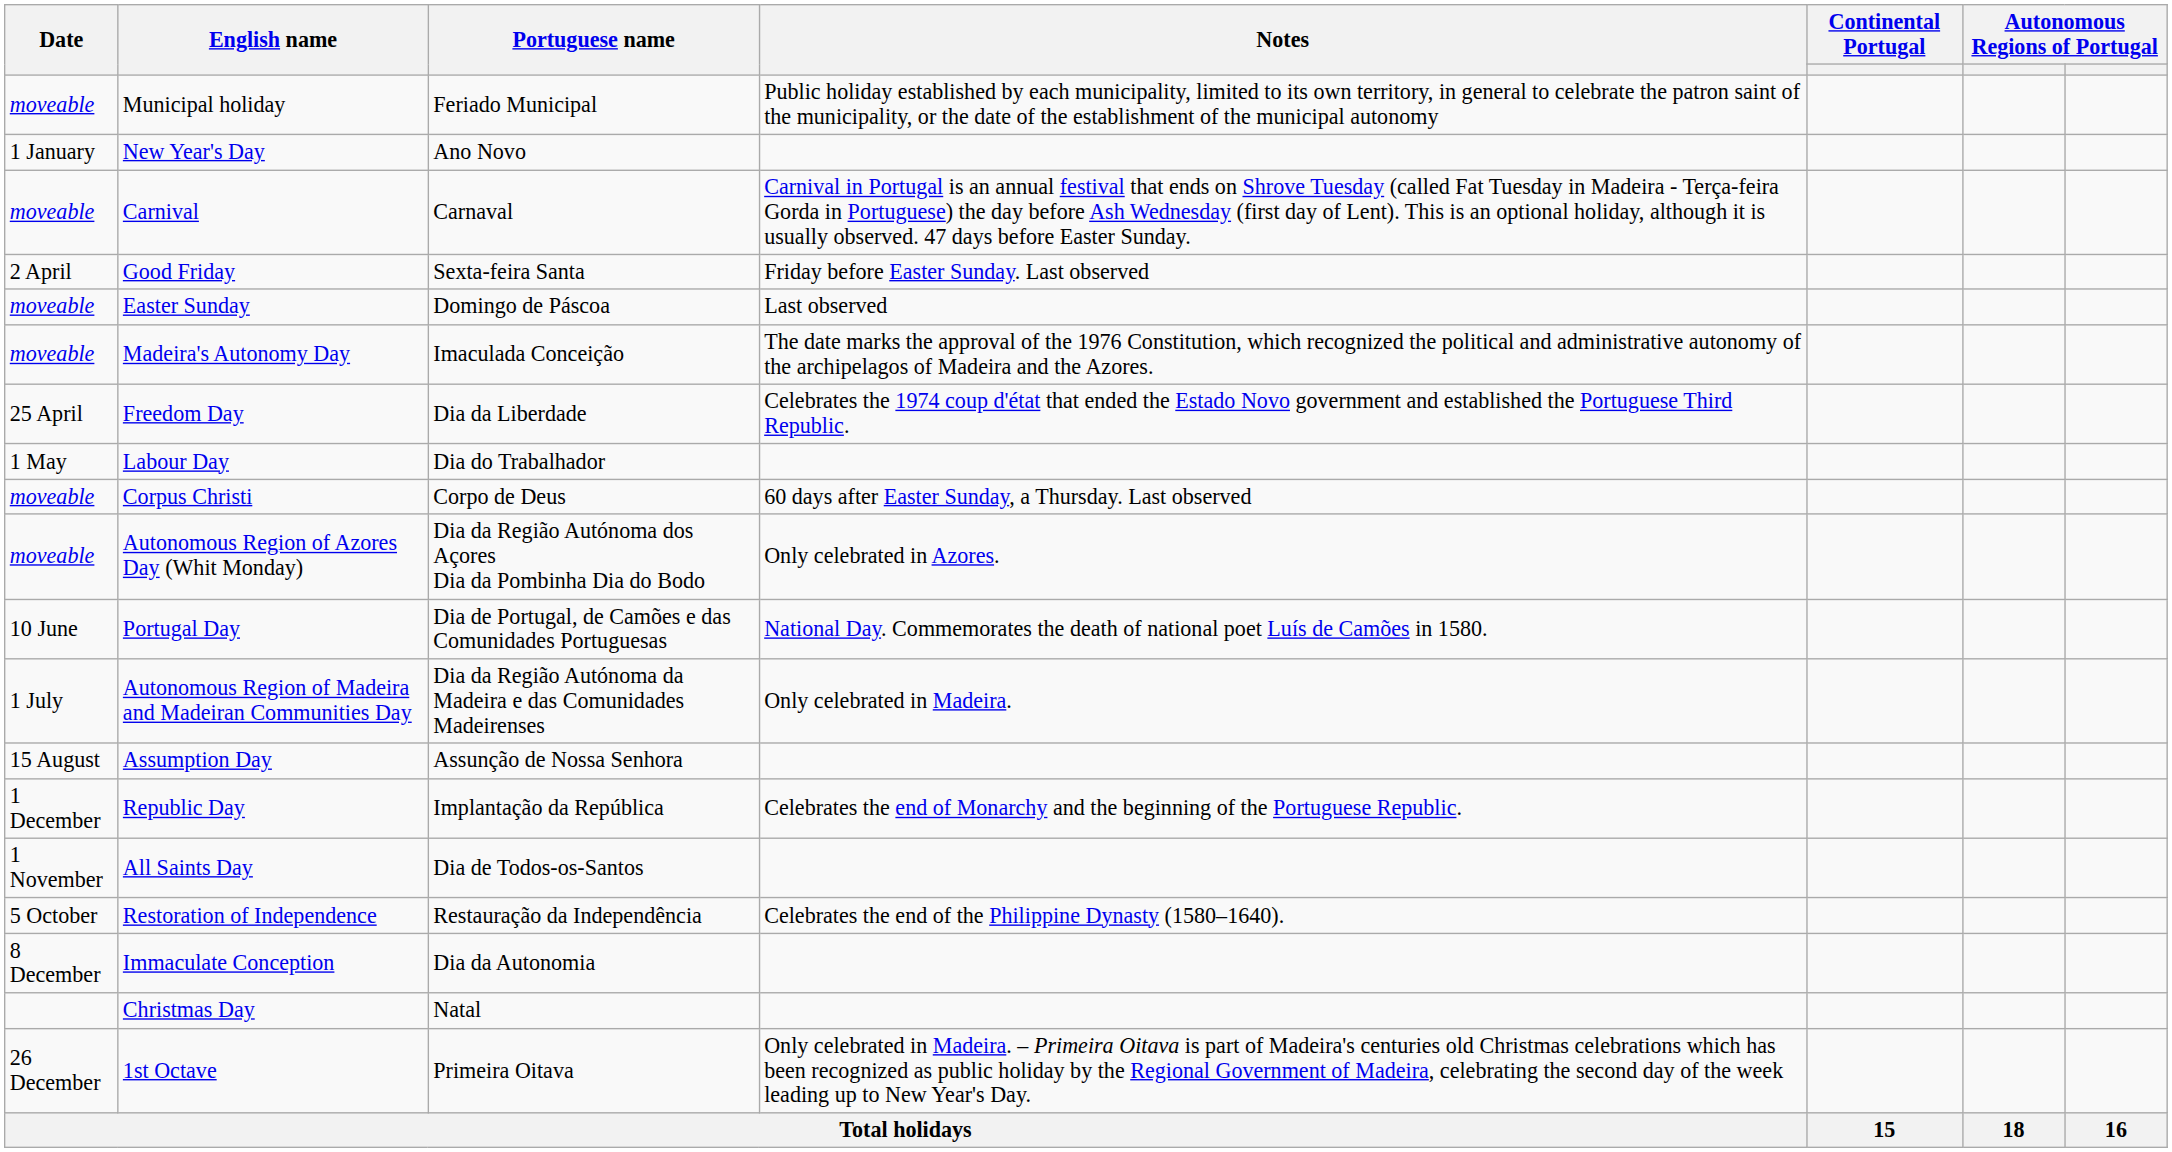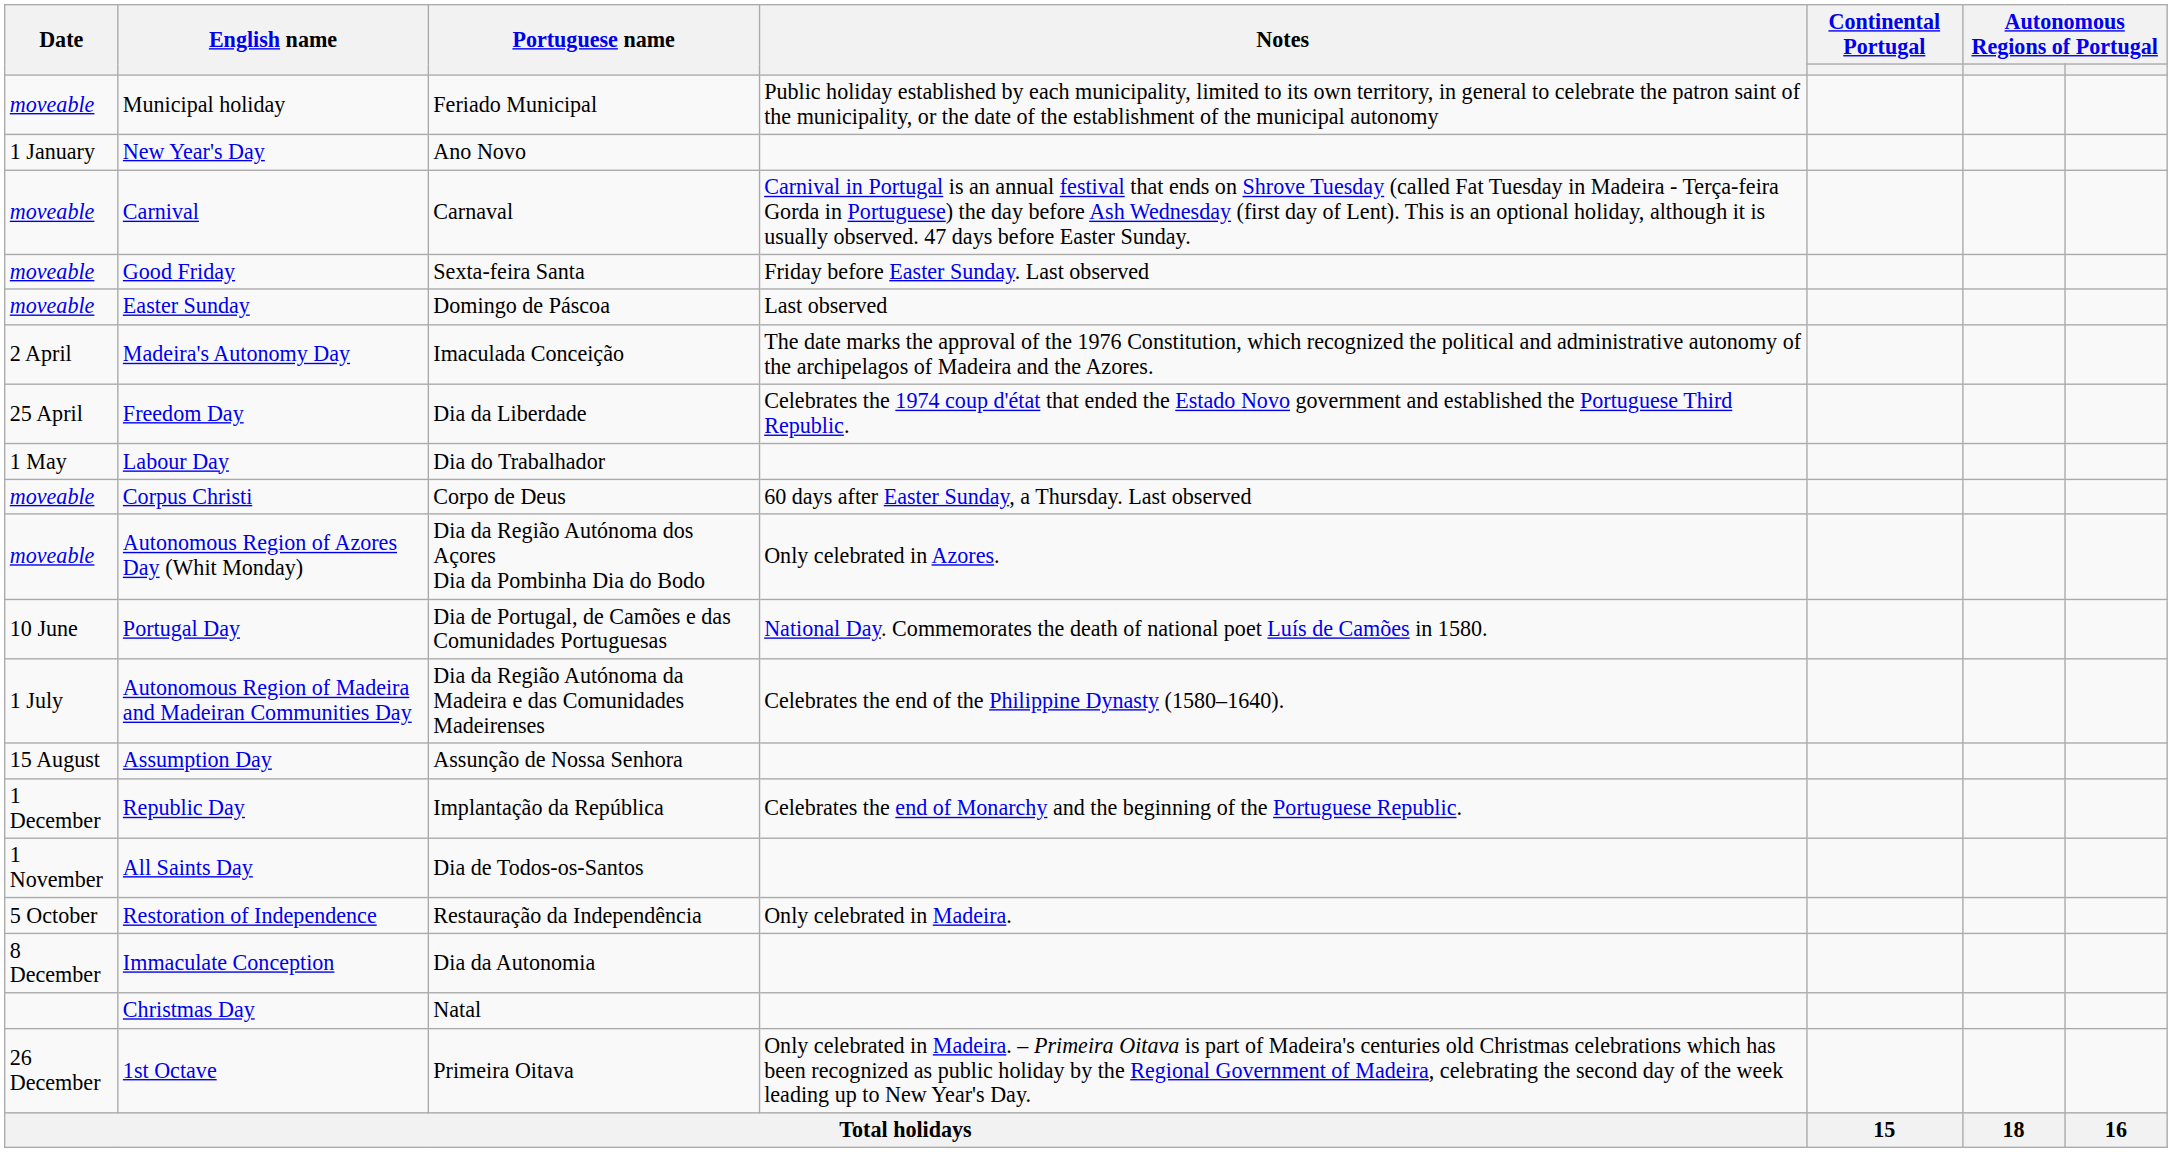Good Friday | Date: 2 April -> moveable
Madeira's Autonomy Day | Date: moveable -> 2 April
Autonomous Region of Madeira and Madeiran Communities Day | Notes: Only celebrated in Madeira. -> Celebrates the end of the Philippine Dynasty (1580–1640).
Restoration of Independence | Notes: Celebrates the end of the Philippine Dynasty (1580–1640). -> Only celebrated in Madeira.
